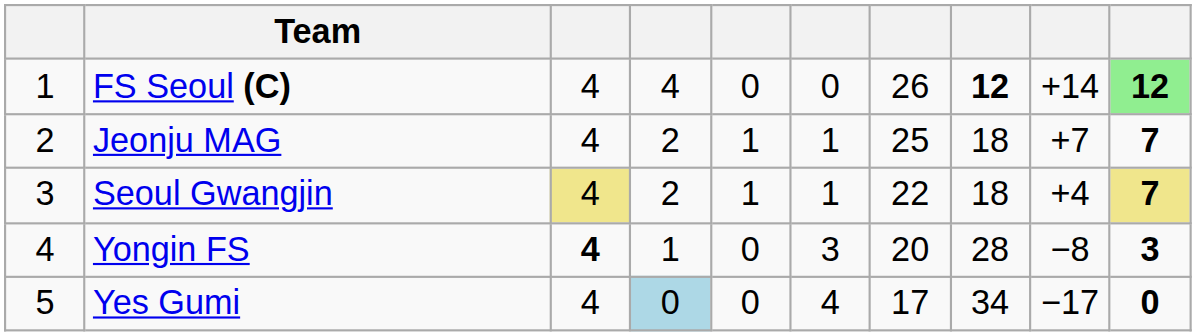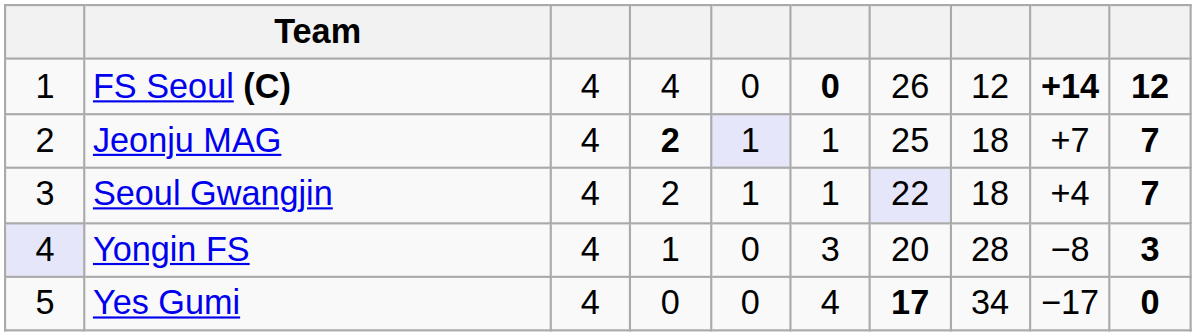FS Seoul (C) | column 6: normal -> bold
FS Seoul (C) | column 8: bold -> normal
FS Seoul (C) | column 9: normal -> bold
FS Seoul (C) | column 10: lightgreen background -> no background
Jeonju MAG | column 4: normal -> bold
Jeonju MAG | column 5: no background -> lavender background
Seoul Gwangjin | column 3: khaki background -> no background
Seoul Gwangjin | column 7: no background -> lavender background
Seoul Gwangjin | column 10: khaki background -> no background
Yongin FS | column 1: no background -> lavender background
Yongin FS | column 3: bold -> normal
Yes Gumi | column 4: lightblue background -> no background
Yes Gumi | column 7: normal -> bold
